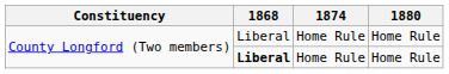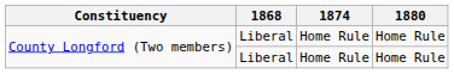row 3 | 1868: bold -> normal
